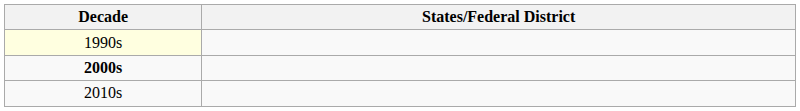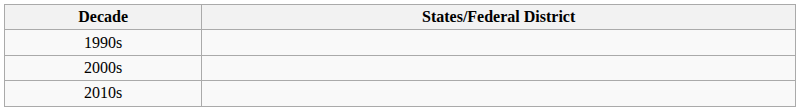1990s | Decade: lightyellow background -> no background
2000s | Decade: bold -> normal
